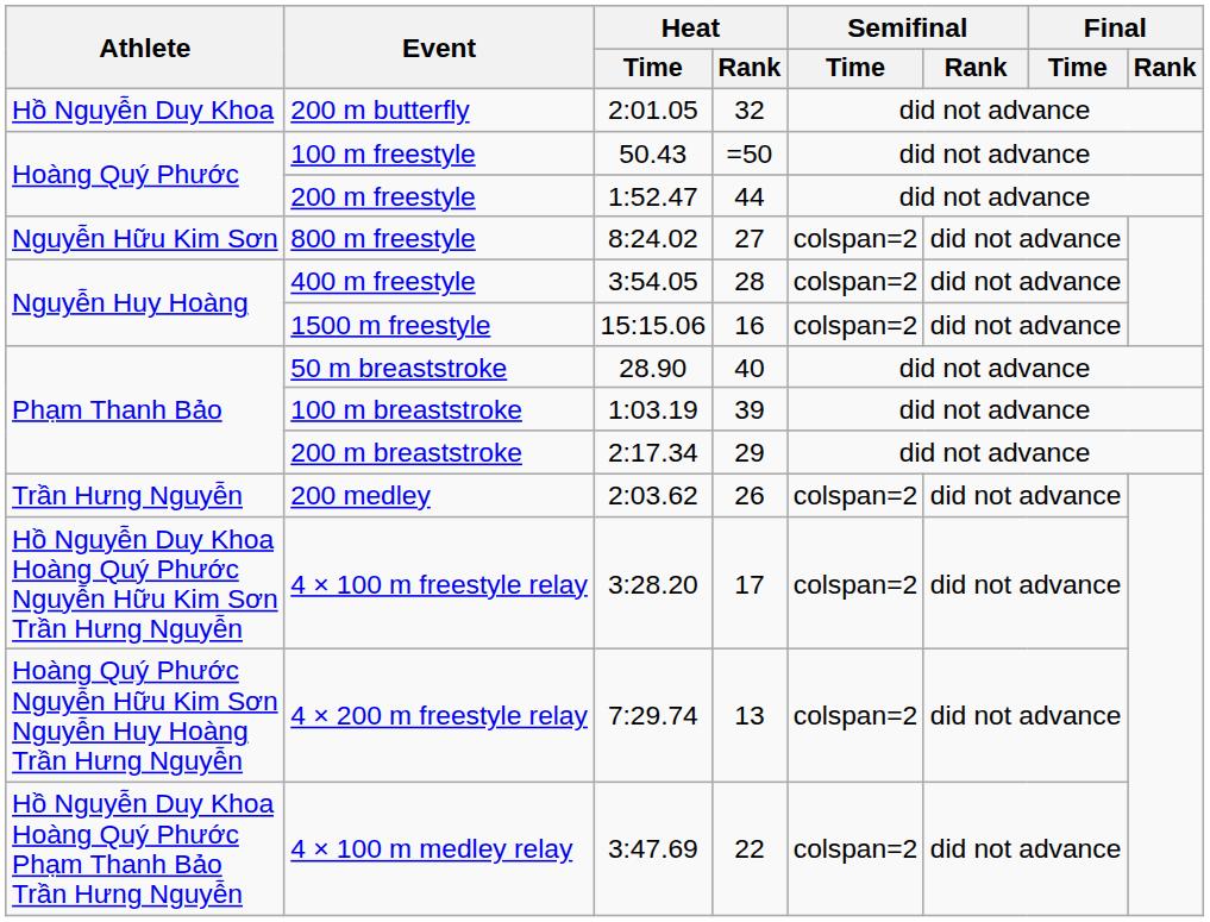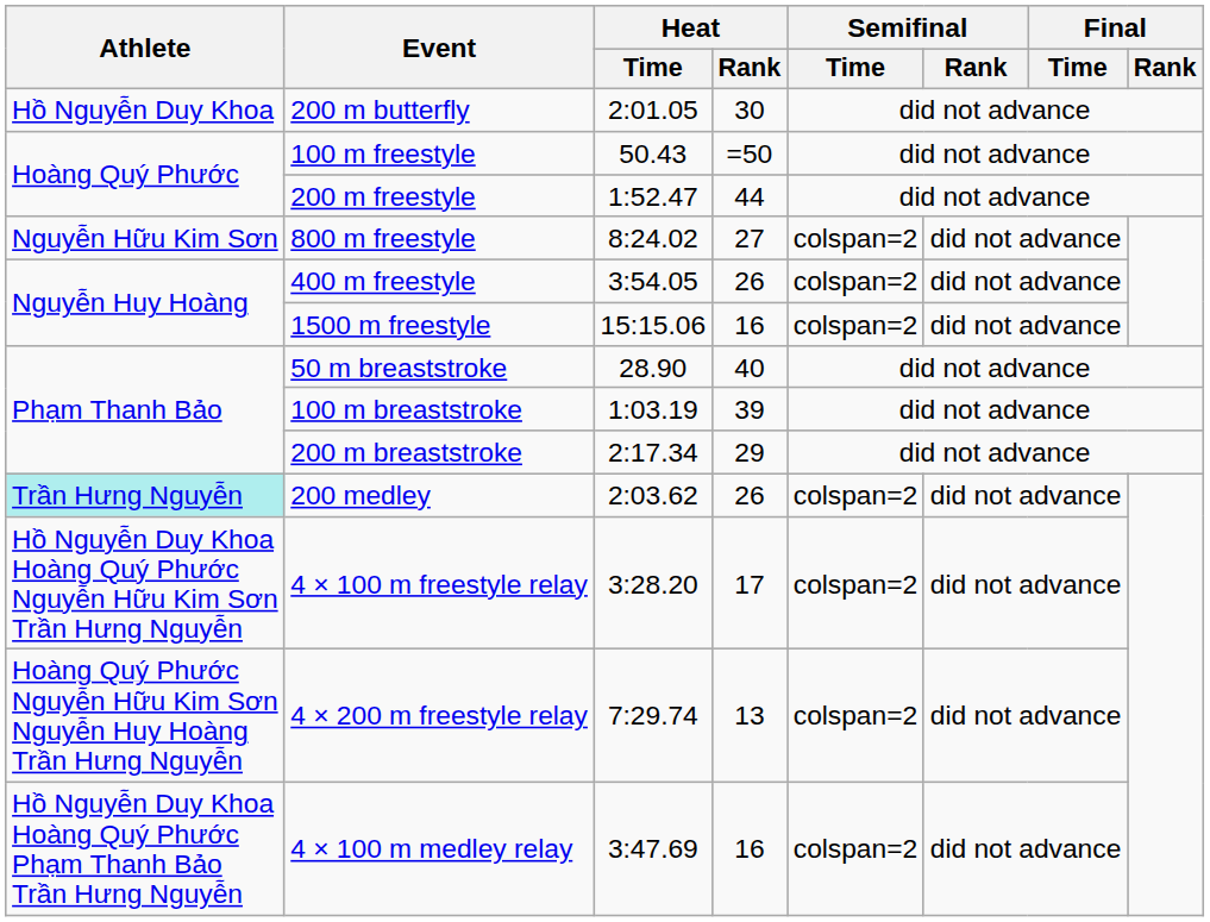200 m butterfly | Heat / Rank: 32 -> 30
400 m freestyle | Heat / Rank: 28 -> 26
200 medley | Athlete: no background -> paleturquoise background
4 × 100 m medley relay | Heat / Rank: 22 -> 16
